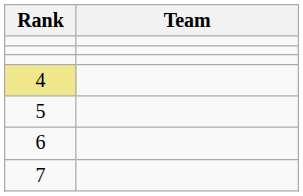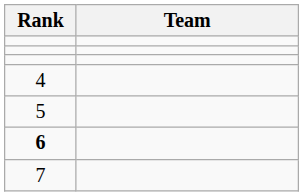row 5 | Rank: khaki background -> no background
row 7 | Rank: normal -> bold
